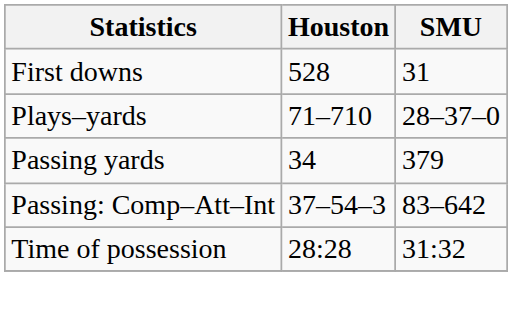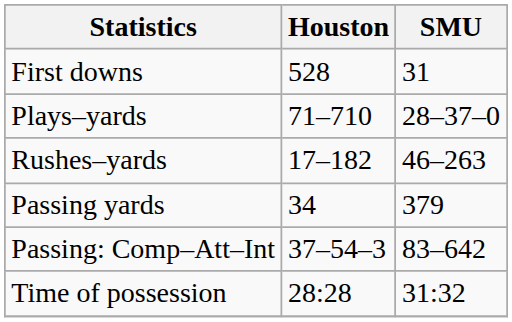+ row: Rushes–yards | 17–182 | 46–263
